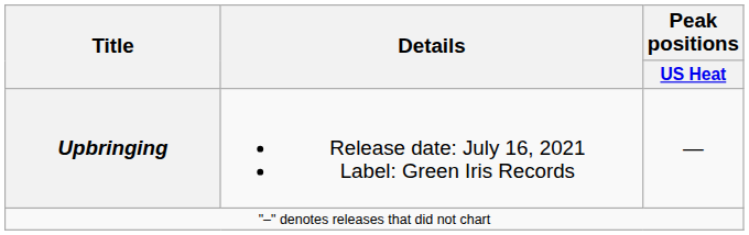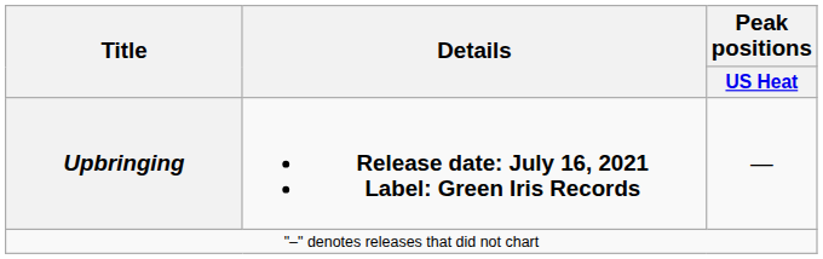Upbringing | Details: normal -> bold
